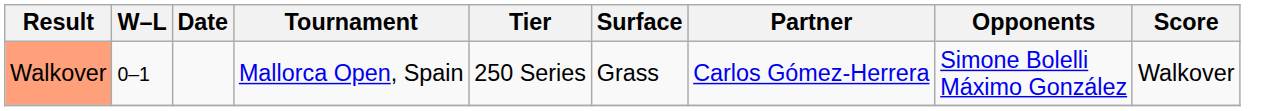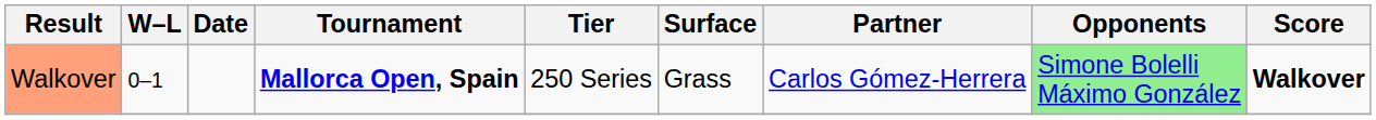row 2 | Tournament: normal -> bold
row 2 | Opponents: no background -> lightgreen background
row 2 | Score: normal -> bold
